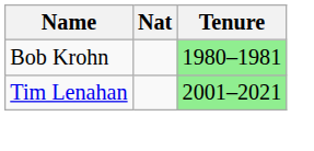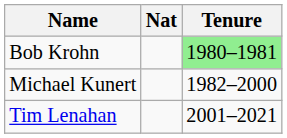+ row: Michael Kunert | 1982–2000
Tim Lenahan | Tenure: lightgreen background -> no background
